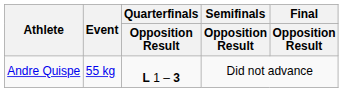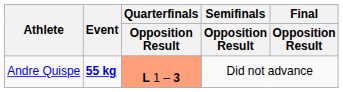Andre Quispe | Event: normal -> bold
Andre Quispe | Quarterfinals / Opposition Result: no background -> lightsalmon background
